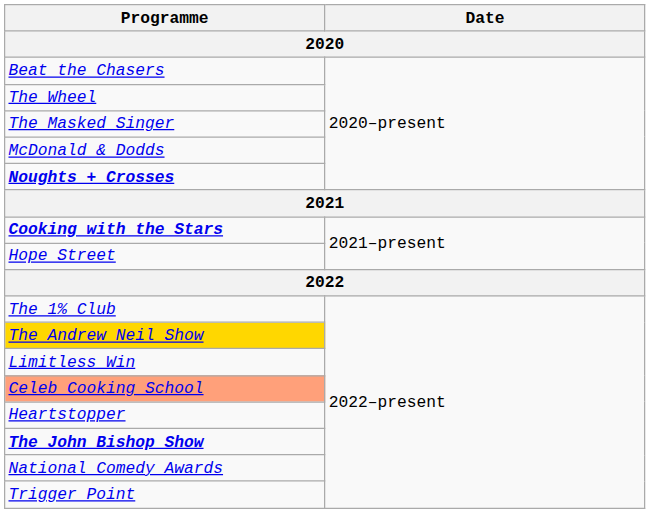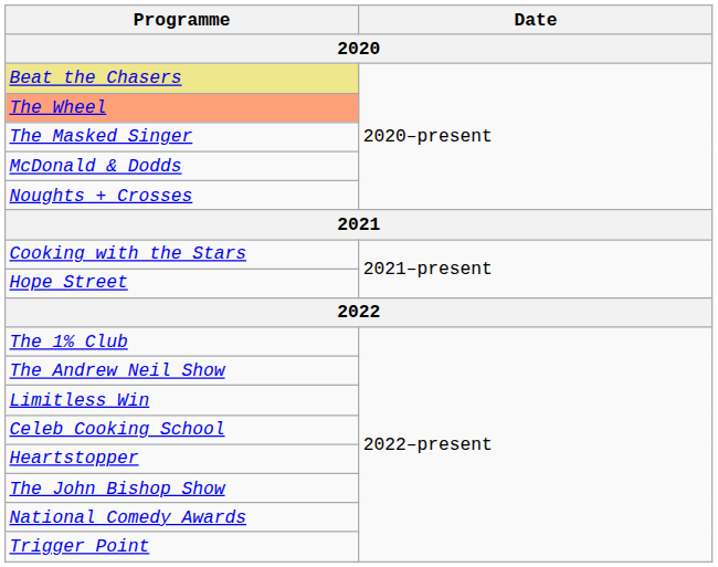Beat the Chasers | Programme: no background -> khaki background
The Wheel | Programme: no background -> lightsalmon background
Noughts + Crosses | Programme: bold -> normal
Cooking with the Stars | Programme: bold -> normal
The Andrew Neil Show | Programme: gold background -> no background
Celeb Cooking School | Programme: lightsalmon background -> no background
The John Bishop Show | Programme: bold -> normal
